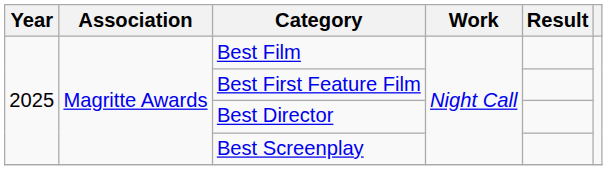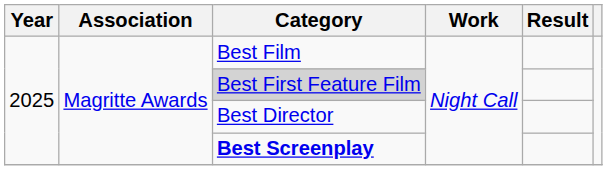Best First Feature Film | Category: no background -> lightgrey background
Best Screenplay | Category: normal -> bold
